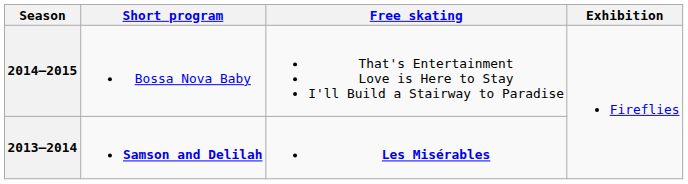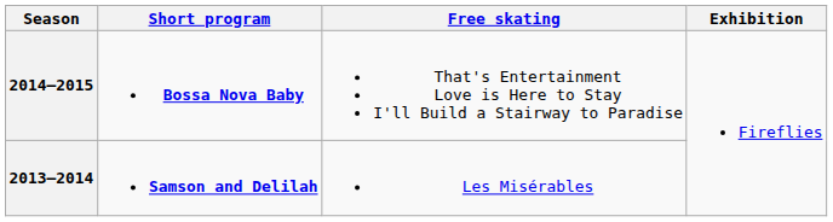2014–2015 | Short program: normal -> bold
2013–2014 | Free skating: bold -> normal
